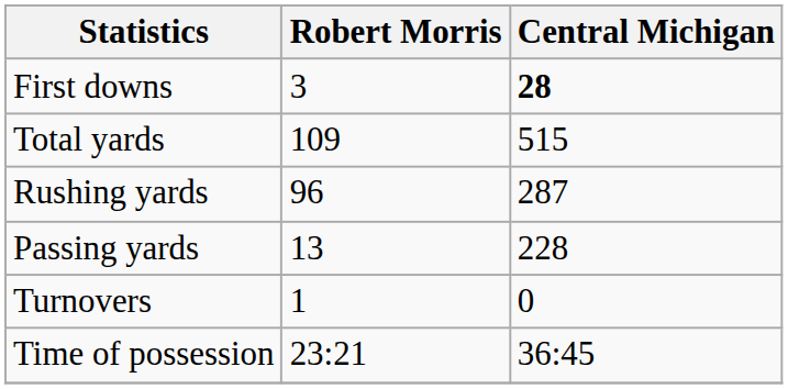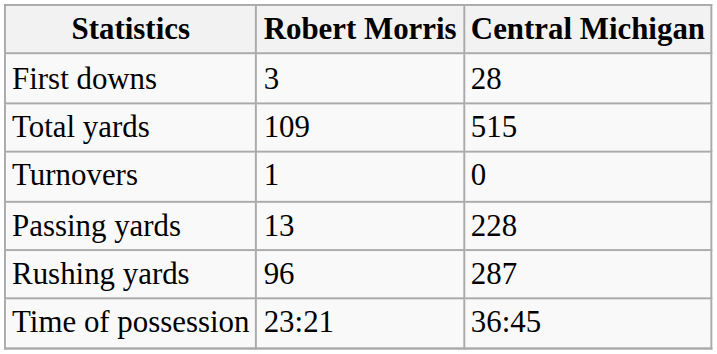First downs | Central Michigan: bold -> normal
rows swapped: Rushing yards <-> Turnovers
